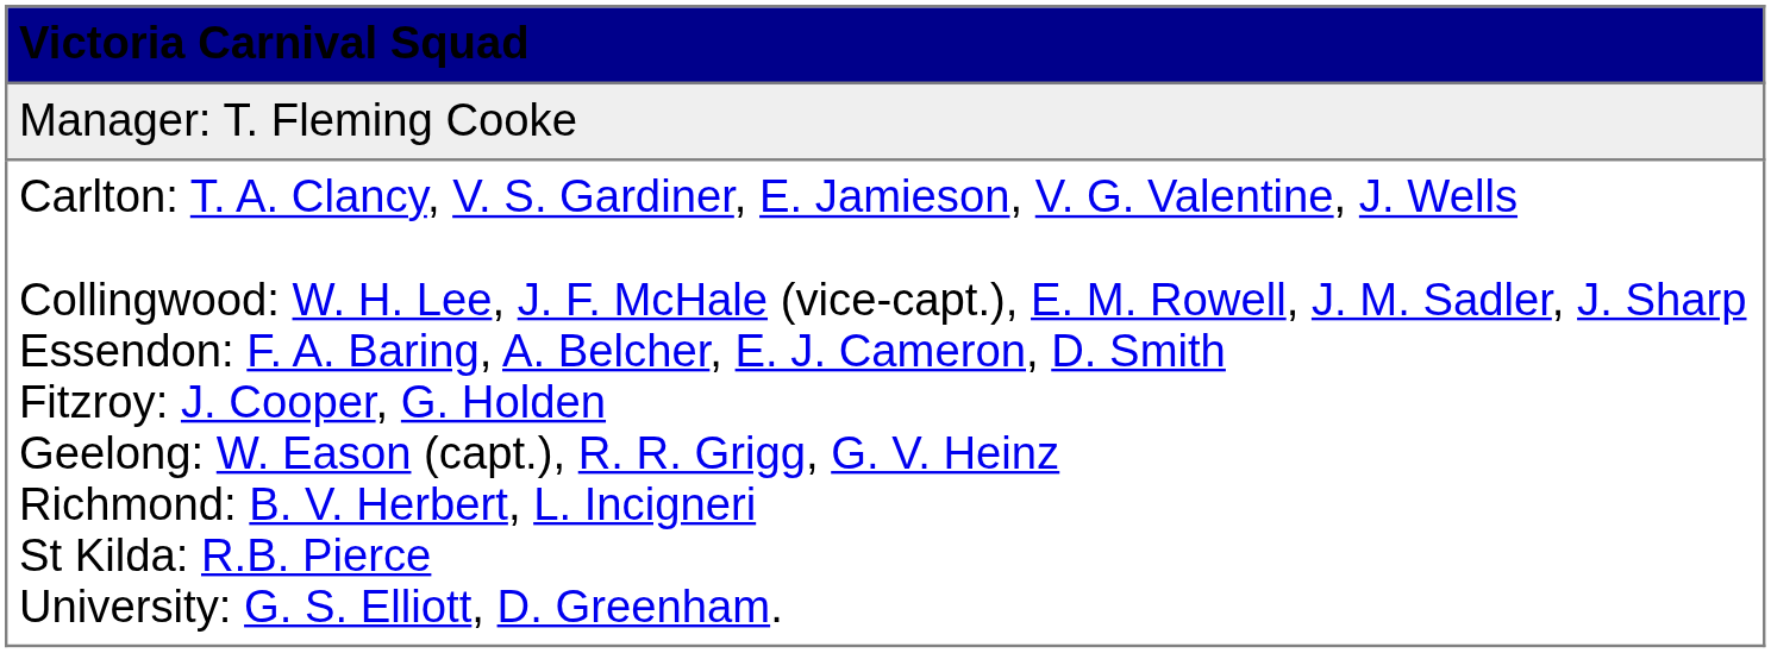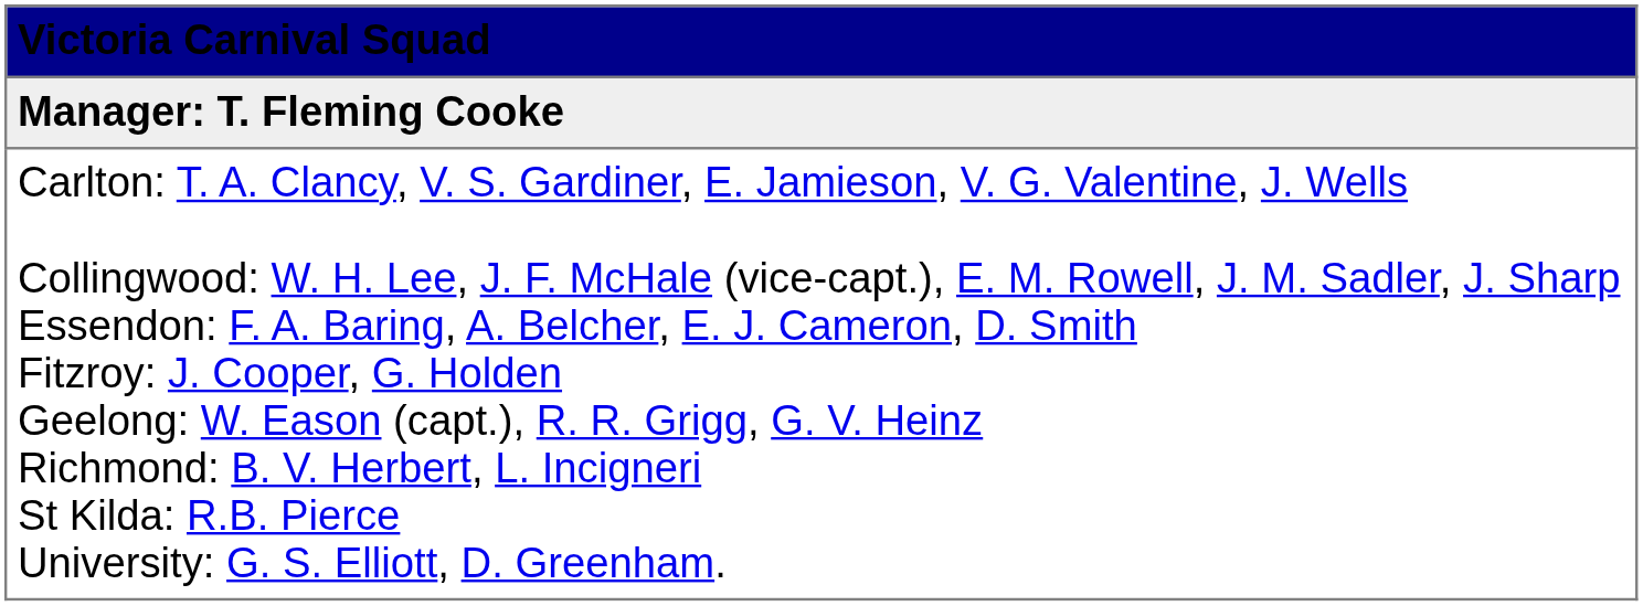Manager: T. Fleming Cooke | column 1: normal -> bold
